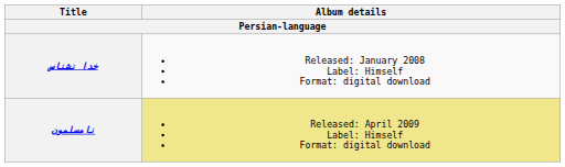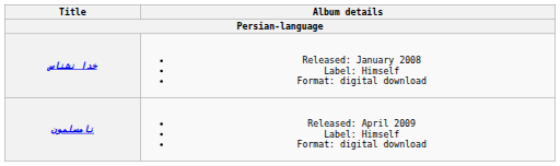نامسلمون | Album details: khaki background -> no background
